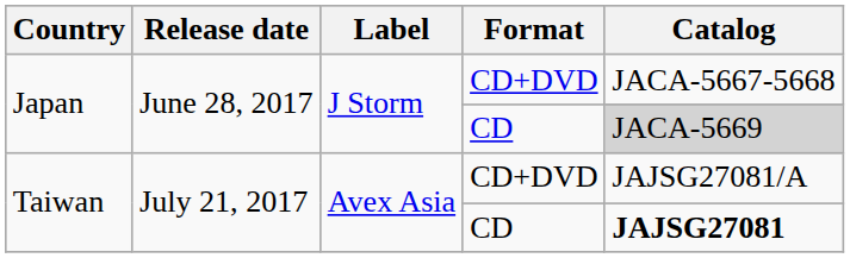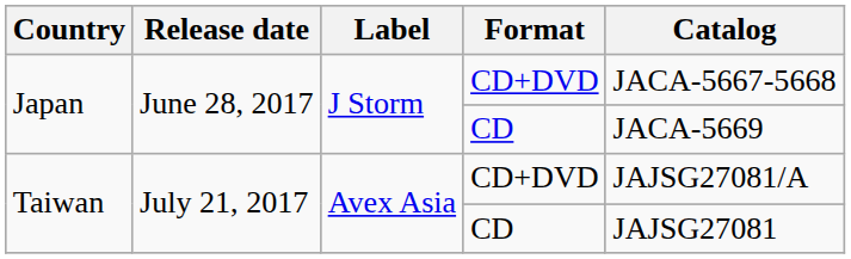Japan / CD | Catalog: lightgrey background -> no background
Taiwan / CD | Catalog: bold -> normal
